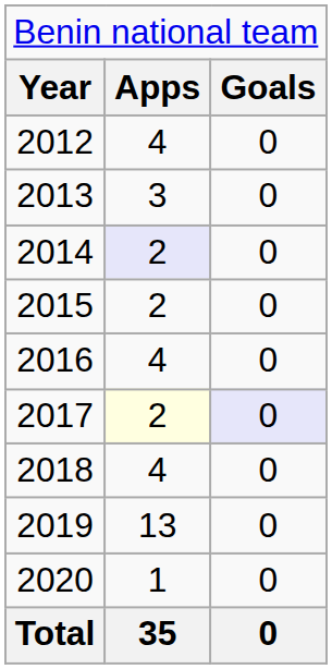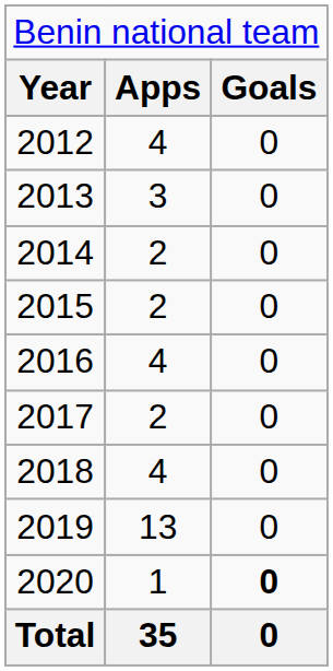2014 | column 2: lavender background -> no background
2017 | column 2: lightyellow background -> no background
2017 | column 3: lavender background -> no background
2020 | column 3: normal -> bold
